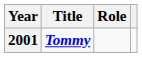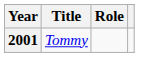2001 | Title: bold -> normal
